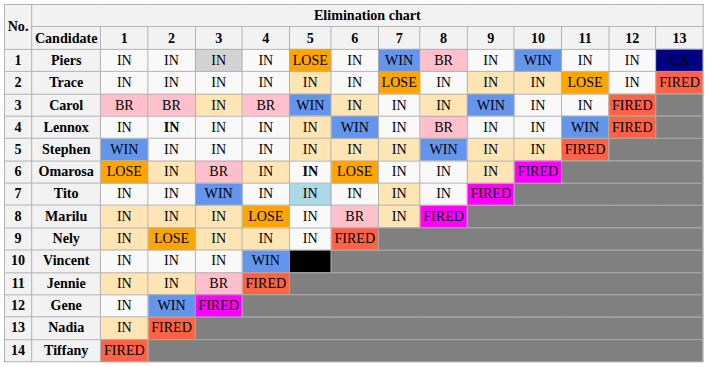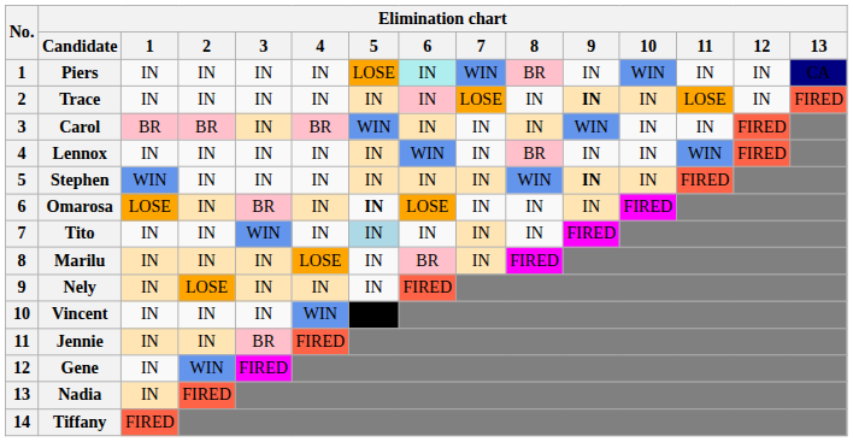Piers | Elimination chart / 3: lightgrey background -> no background
Piers | Elimination chart / 6: no background -> paleturquoise background
Trace | Elimination chart / 6: no background -> pink background
Trace | Elimination chart / 9: normal -> bold
Lennox | Elimination chart / 2: bold -> normal
Stephen | Elimination chart / 9: normal -> bold
